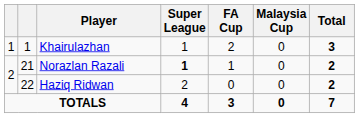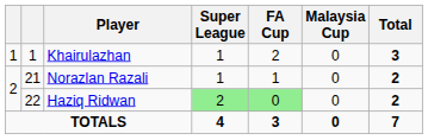Norazlan Razali | Super League: bold -> normal
Haziq Ridwan | Super League: no background -> lightgreen background
Haziq Ridwan | FA Cup: no background -> lightgreen background
